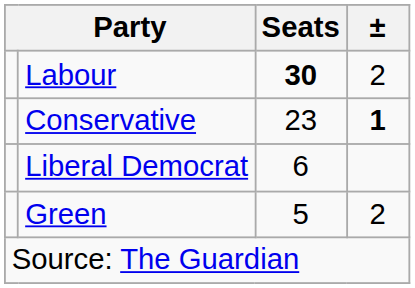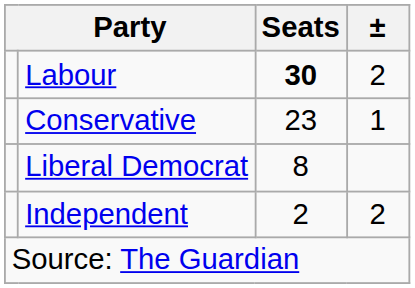Conservative | ±: bold -> normal
Liberal Democrat | Seats: 6 -> 8
- row: Green | 5 | 2
+ row: Independent | 2 | 2
